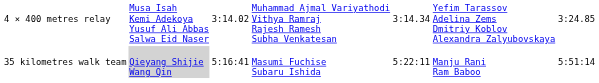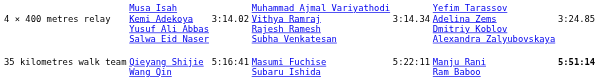35 kilometres walk team | column 2: lightgrey background -> no background
35 kilometres walk team | column 7: normal -> bold
